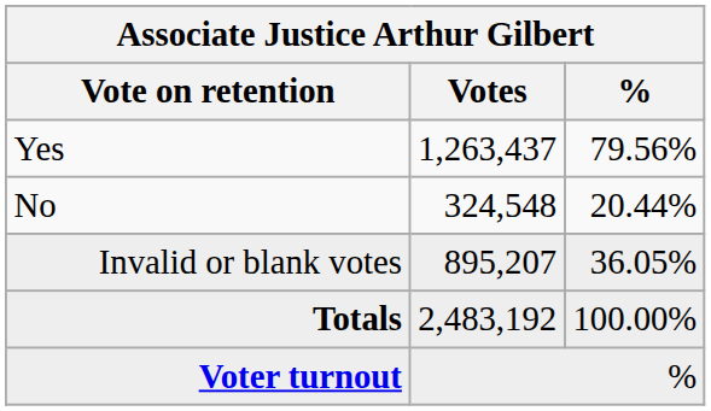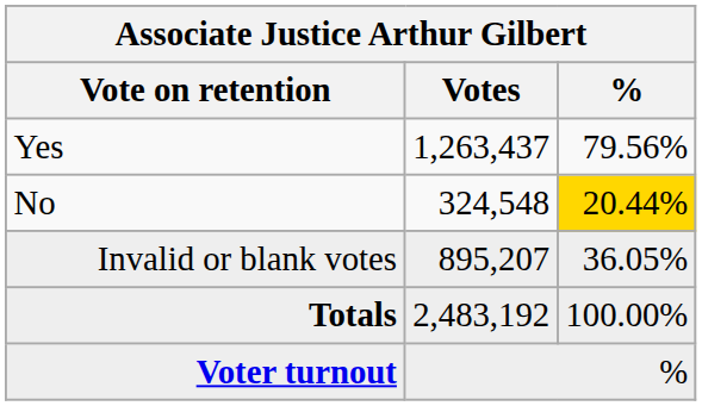No | %: no background -> gold background
